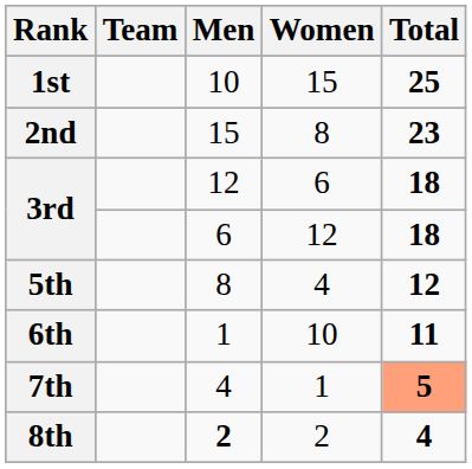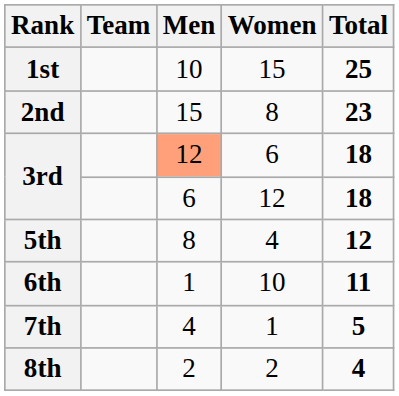row 4 | Men: no background -> lightsalmon background
row 8 | Total: lightsalmon background -> no background
row 9 | Men: bold -> normal
